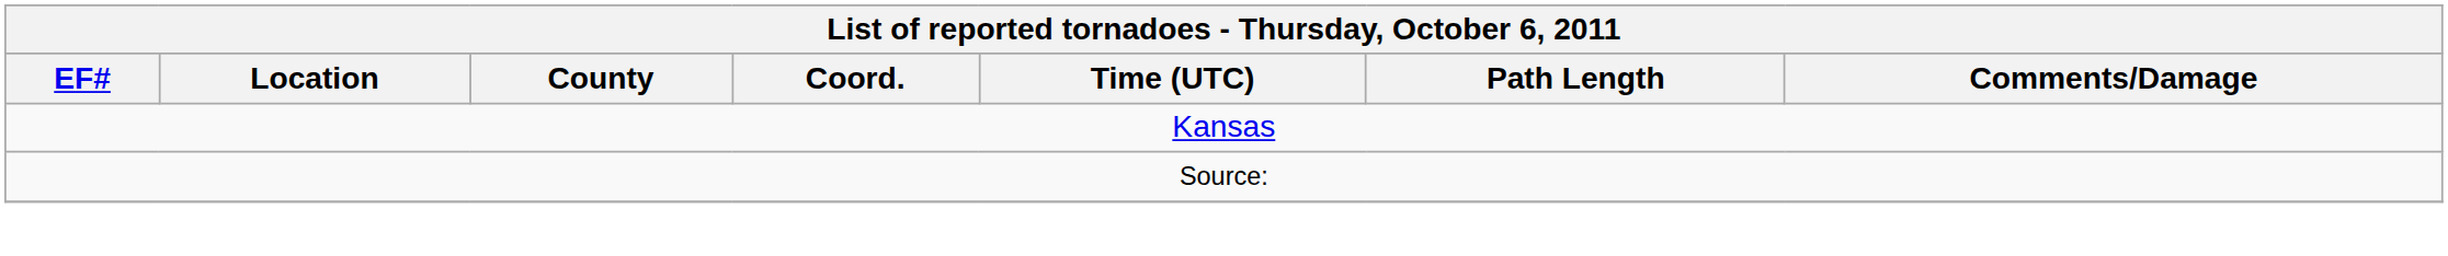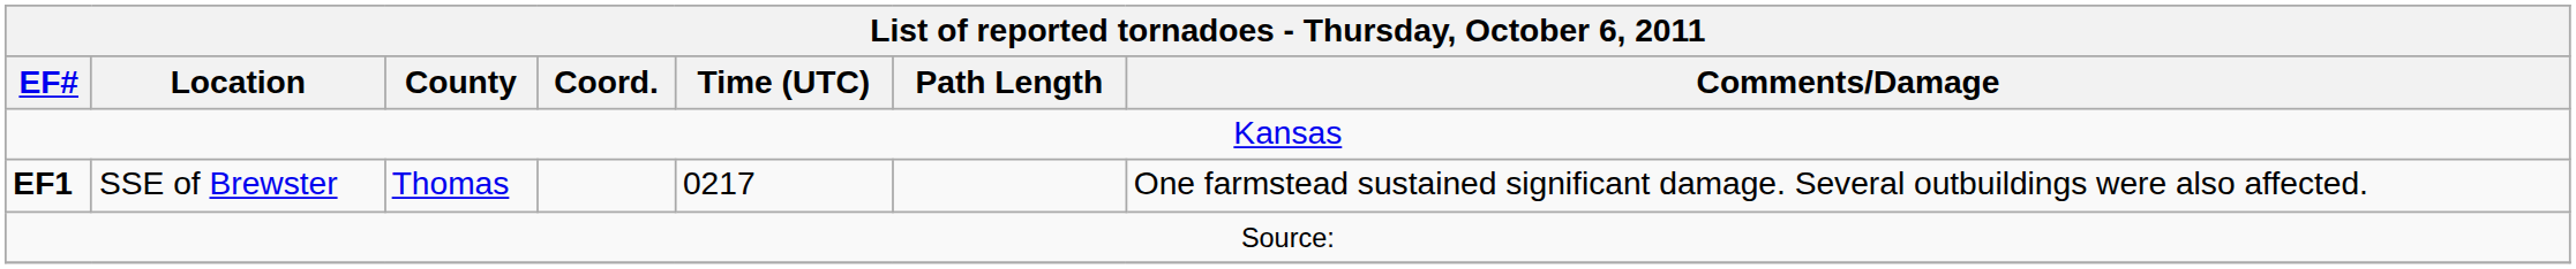+ row: EF1 | SSE of Brewster | Thomas | 0217 | One farmstead sustained significant damage. Several outbuildings were also affected.
